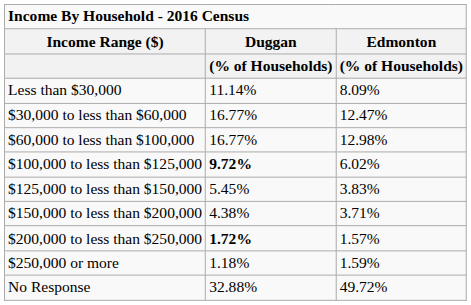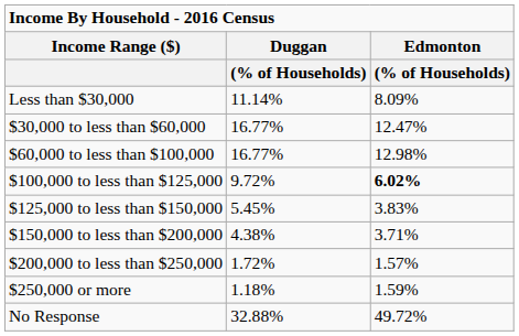$100,000 to less than $125,000 | Duggan / (% of Households): bold -> normal
$100,000 to less than $125,000 | Edmonton / (% of Households): normal -> bold
$200,000 to less than $250,000 | Duggan / (% of Households): bold -> normal
